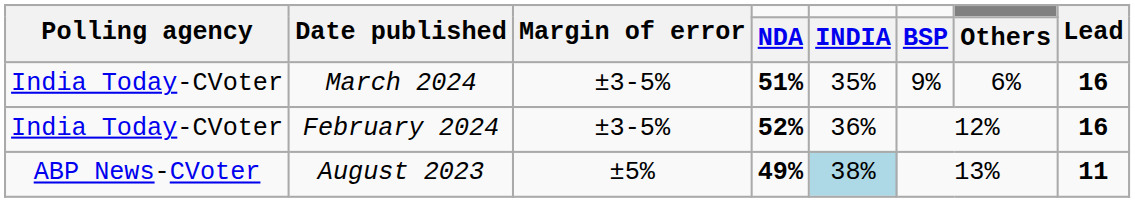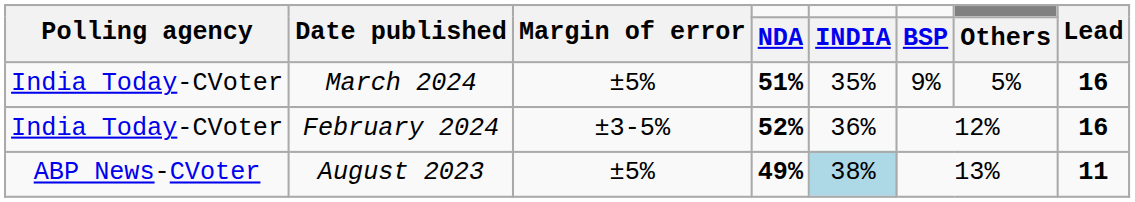March 2024 | Margin of error: ±3-5% -> ±5%
March 2024 | Others: 6% -> 5%
